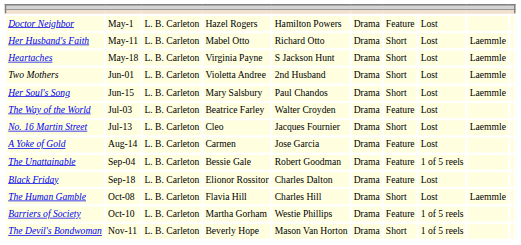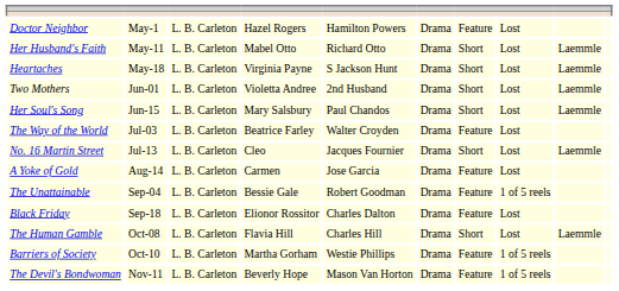The Devil's Bondwoman | column 7: Short -> Feature
